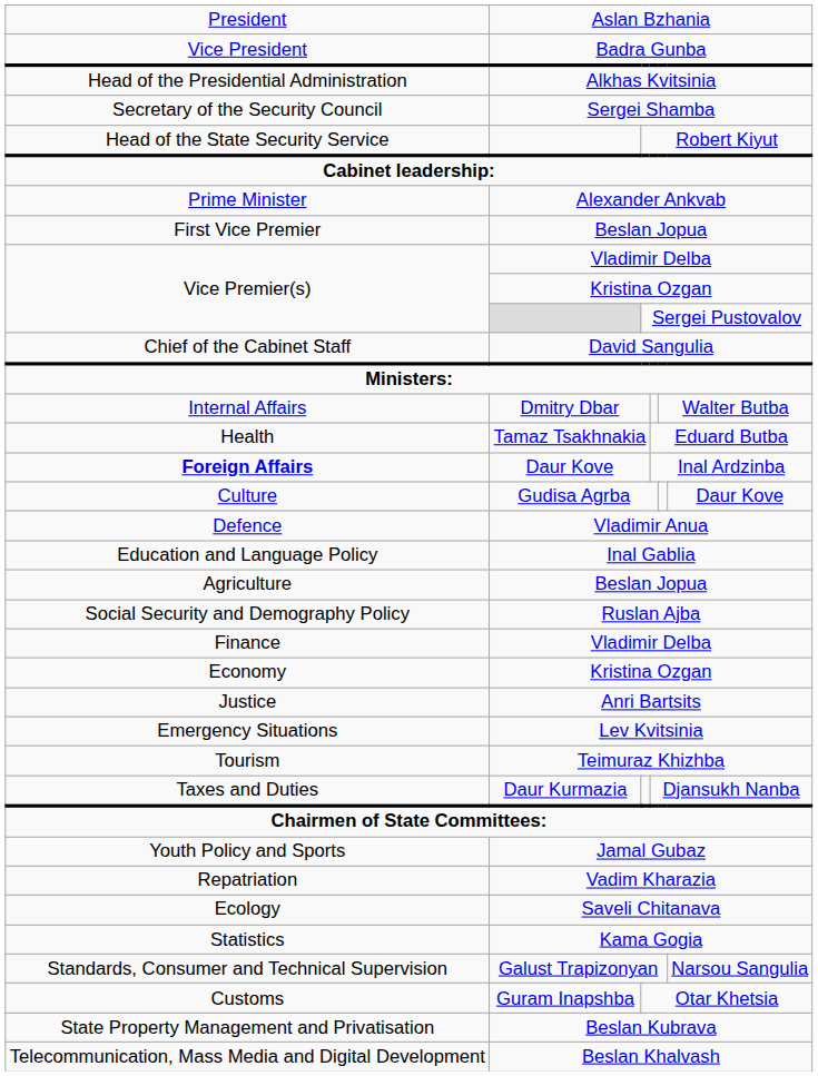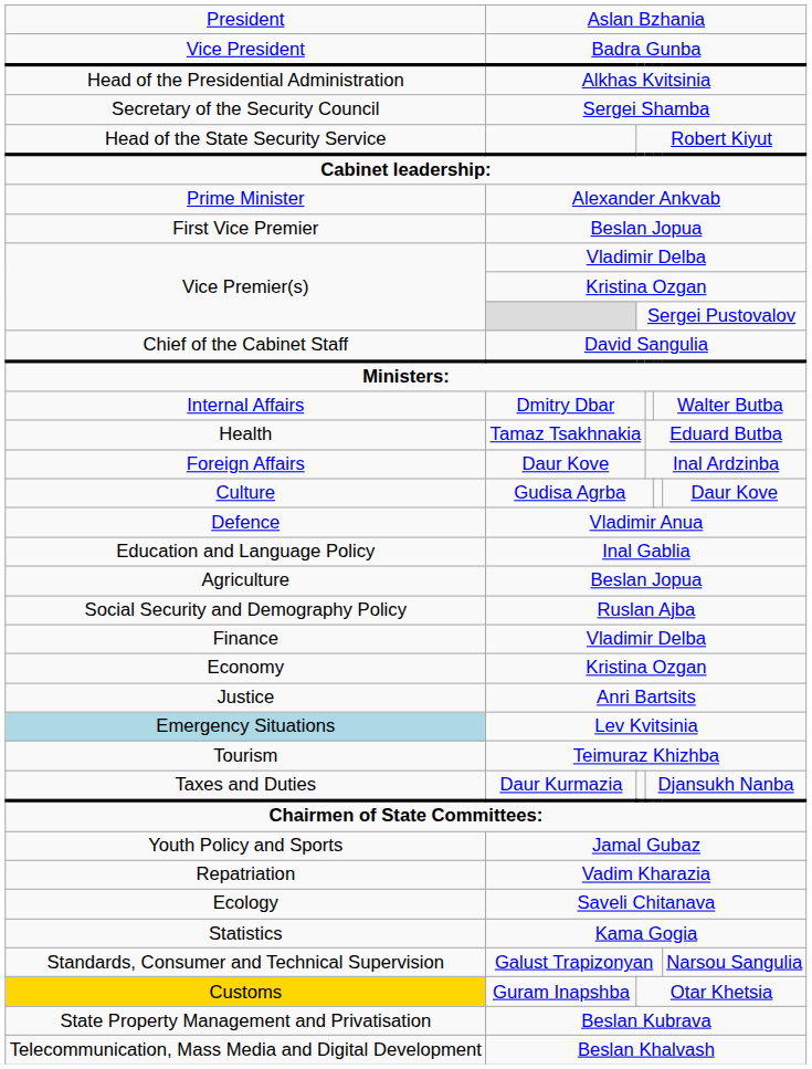Foreign Affairs | column 1: bold -> normal
Emergency Situations | column 1: no background -> lightblue background
Customs | column 1: no background -> gold background
